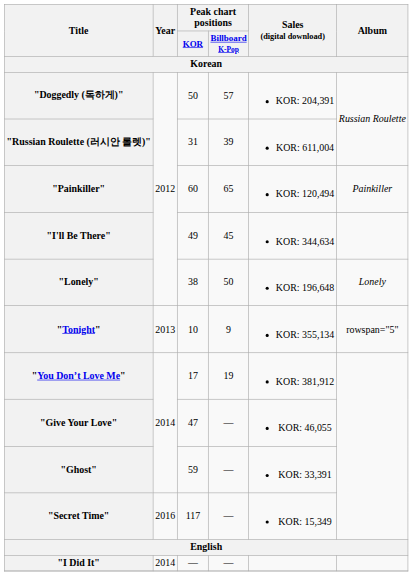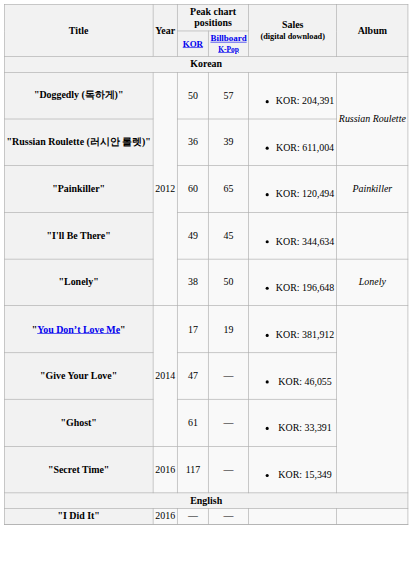"Russian Roulette (러시안 롤렛)" | Peak chart positions / KOR: 31 -> 36
- row: "Tonight" | 2013 | 10 | 9 | KOR: 355,134 | rowspan="5"
"Ghost" | Peak chart positions / KOR: 59 -> 61
"I Did It" | Year: 2014 -> 2016
